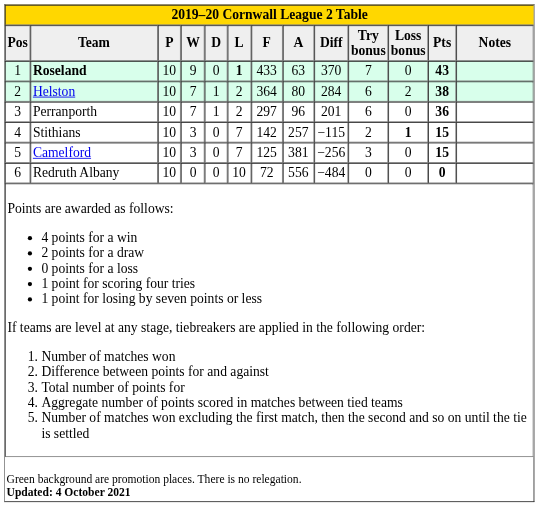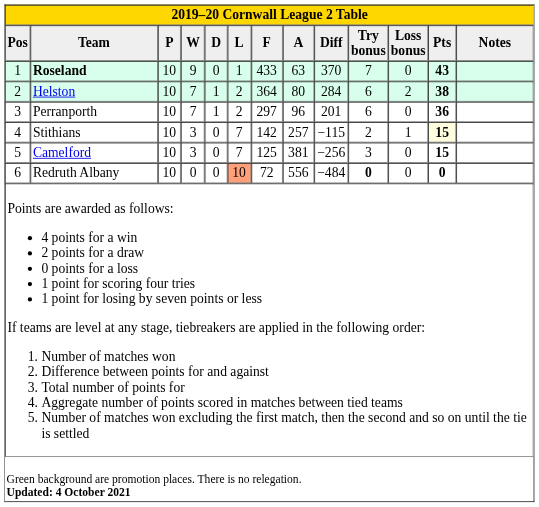Roseland | 2019–20 Cornwall League 2 Table / L: bold -> normal
Stithians | 2019–20 Cornwall League 2 Table / Loss bonus: bold -> normal
Stithians | 2019–20 Cornwall League 2 Table / Pts: no background -> lightyellow background
Redruth Albany | 2019–20 Cornwall League 2 Table / L: no background -> lightsalmon background
Redruth Albany | 2019–20 Cornwall League 2 Table / Try bonus: normal -> bold
